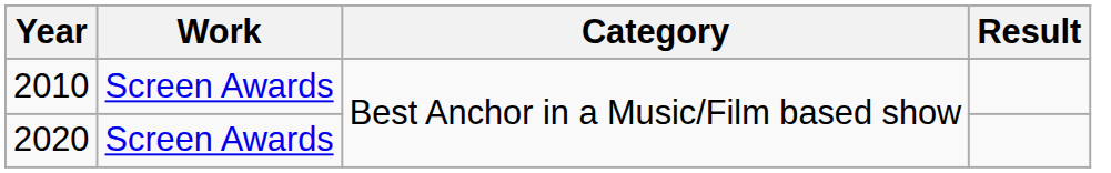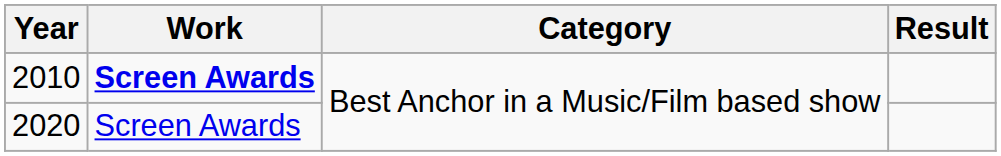2010 | Work: normal -> bold
